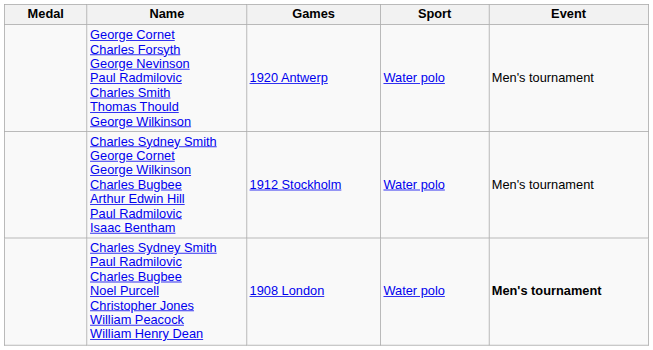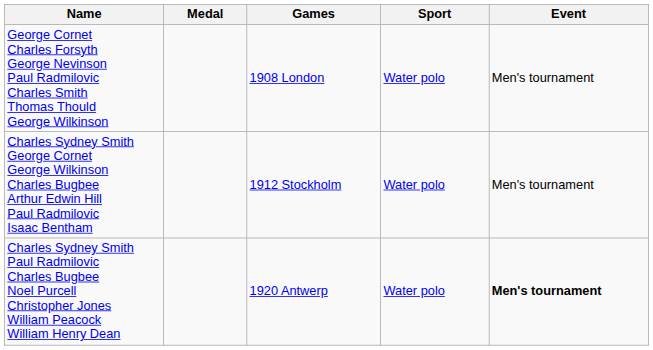columns swapped: Medal <-> Name
row 2 | Games: 1920 Antwerp -> 1908 London
row 4 | Games: 1908 London -> 1920 Antwerp
